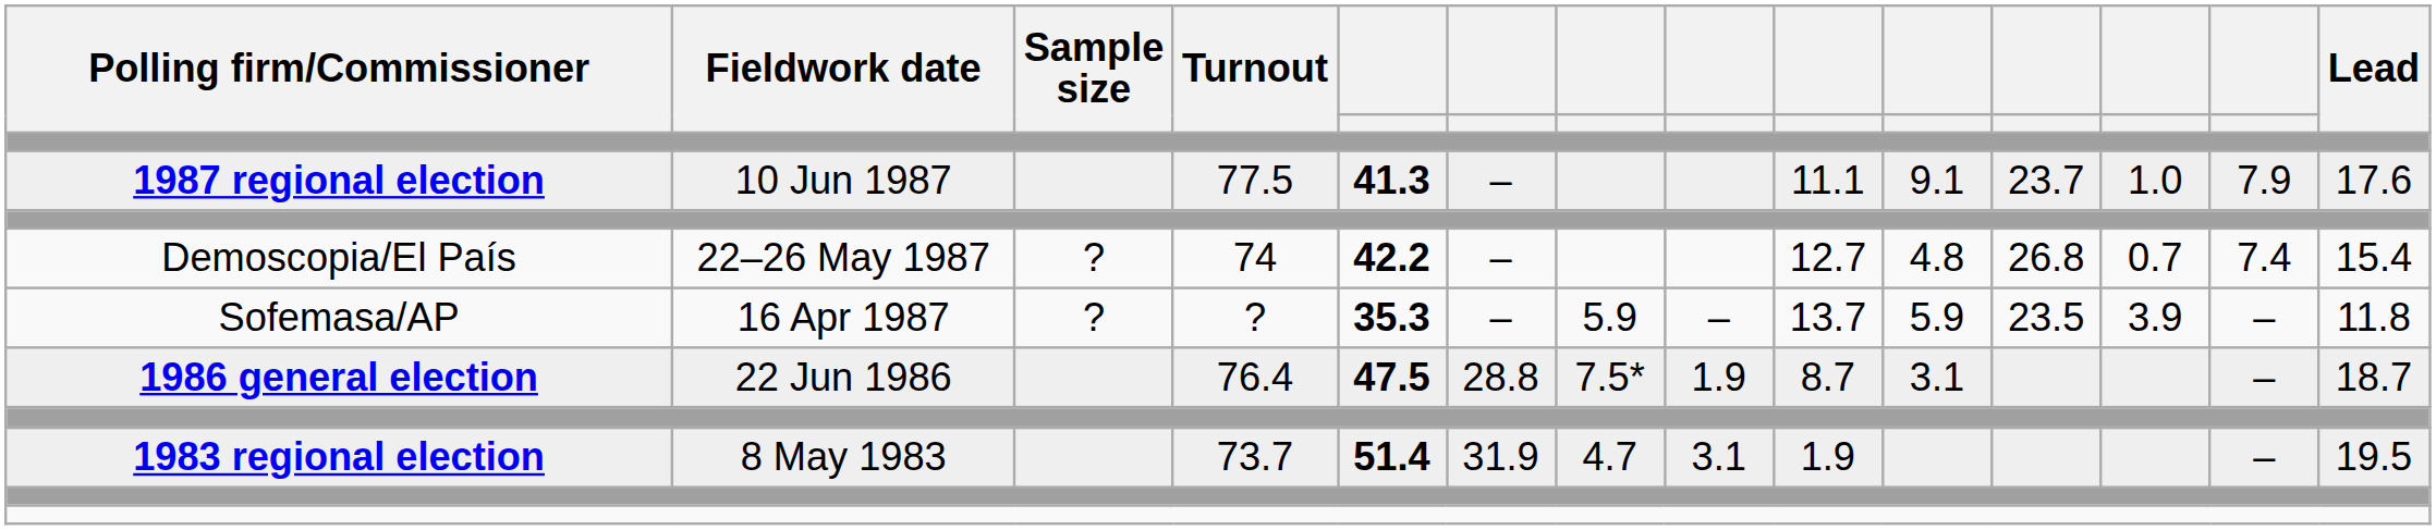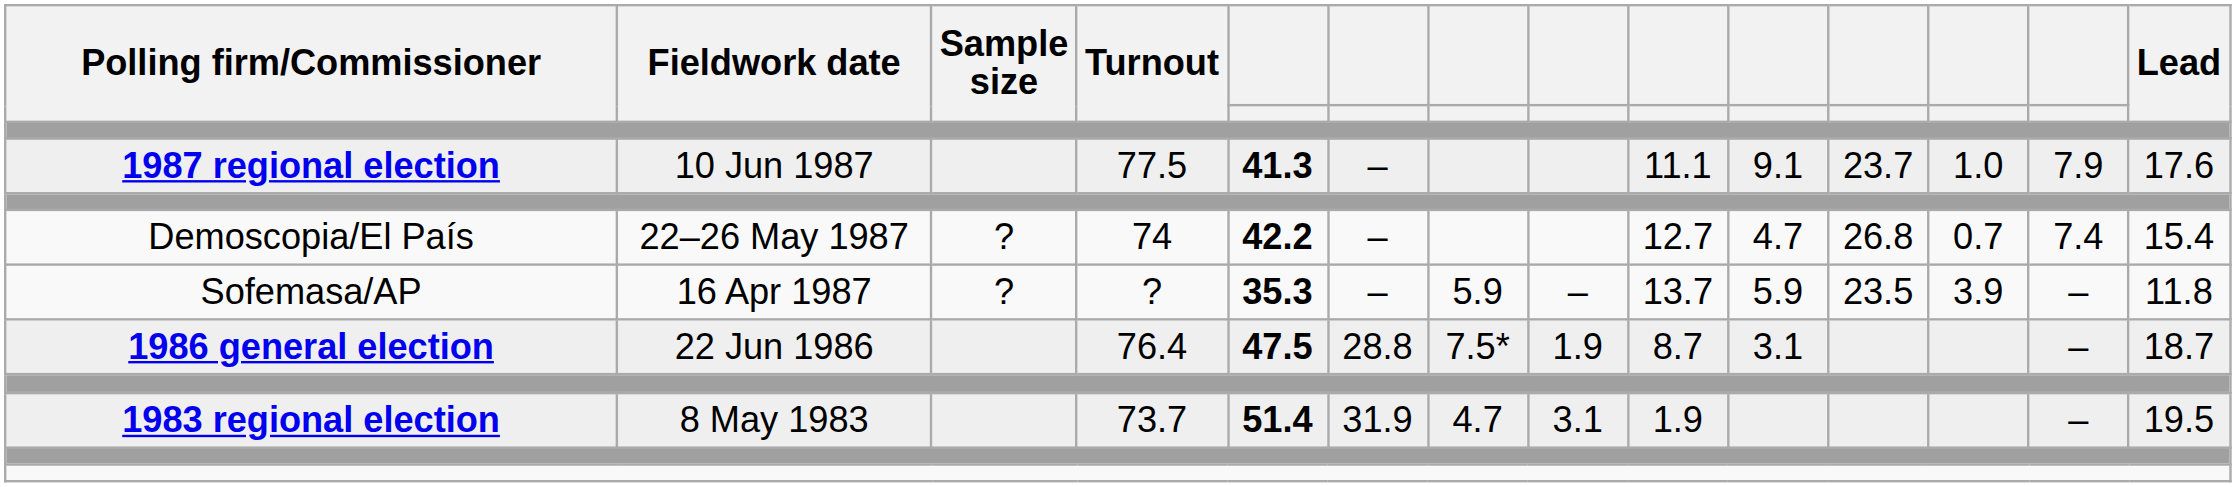Demoscopia/El País | column 10: 4.8 -> 4.7
